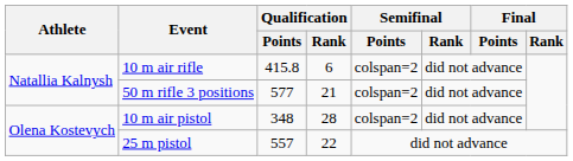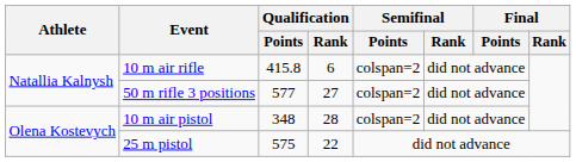50 m rifle 3 positions | Qualification / Rank: 21 -> 27
25 m pistol | Qualification / Points: 557 -> 575
